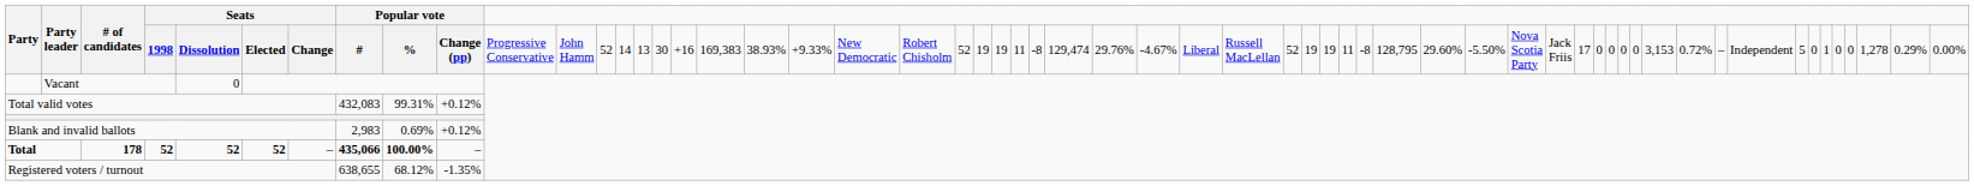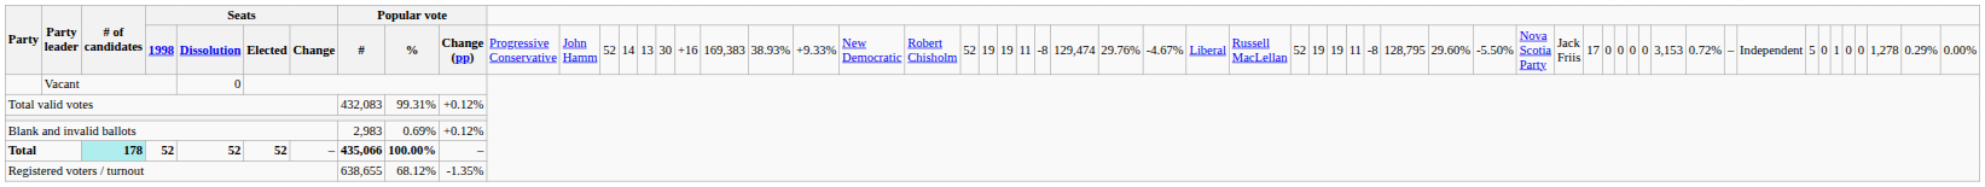Total | # of candidates: no background -> paleturquoise background
